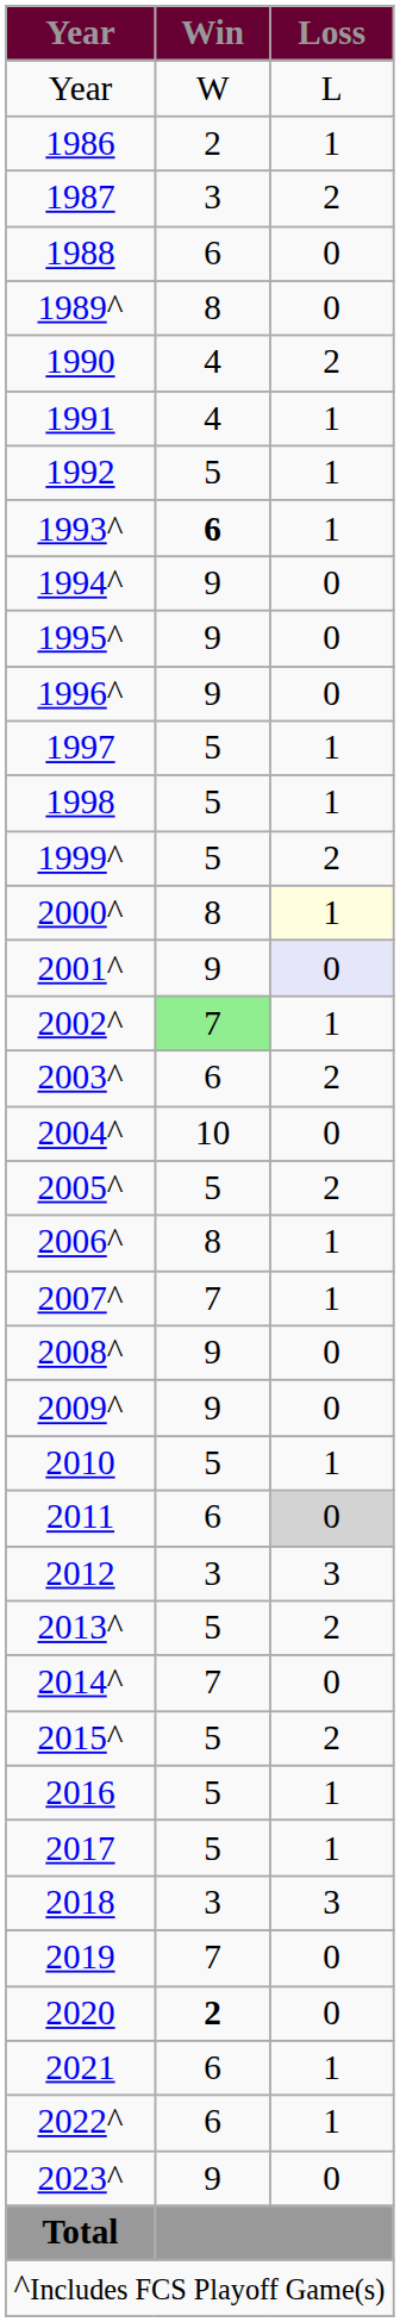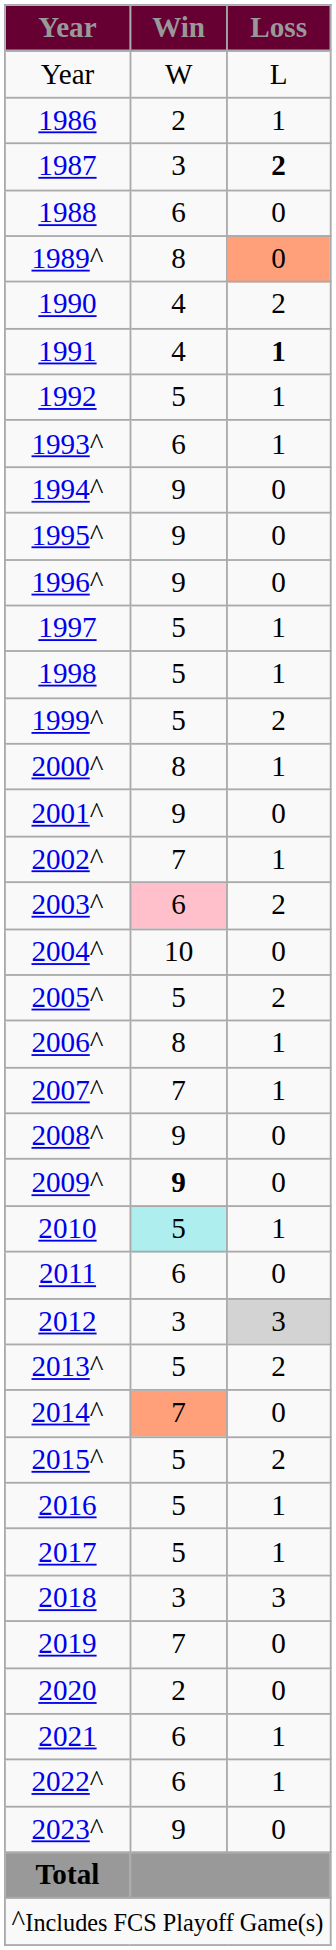1987 | Loss: normal -> bold
1989^ | Loss: no background -> lightsalmon background
1991 | Loss: normal -> bold
1993^ | Win: bold -> normal
2000^ | Loss: lightyellow background -> no background
2001^ | Loss: lavender background -> no background
2002^ | Win: lightgreen background -> no background
2003^ | Win: no background -> pink background
2009^ | Win: normal -> bold
2010 | Win: no background -> paleturquoise background
2011 | Loss: lightgrey background -> no background
2012 | Loss: no background -> lightgrey background
2014^ | Win: no background -> lightsalmon background
2020 | Win: bold -> normal
